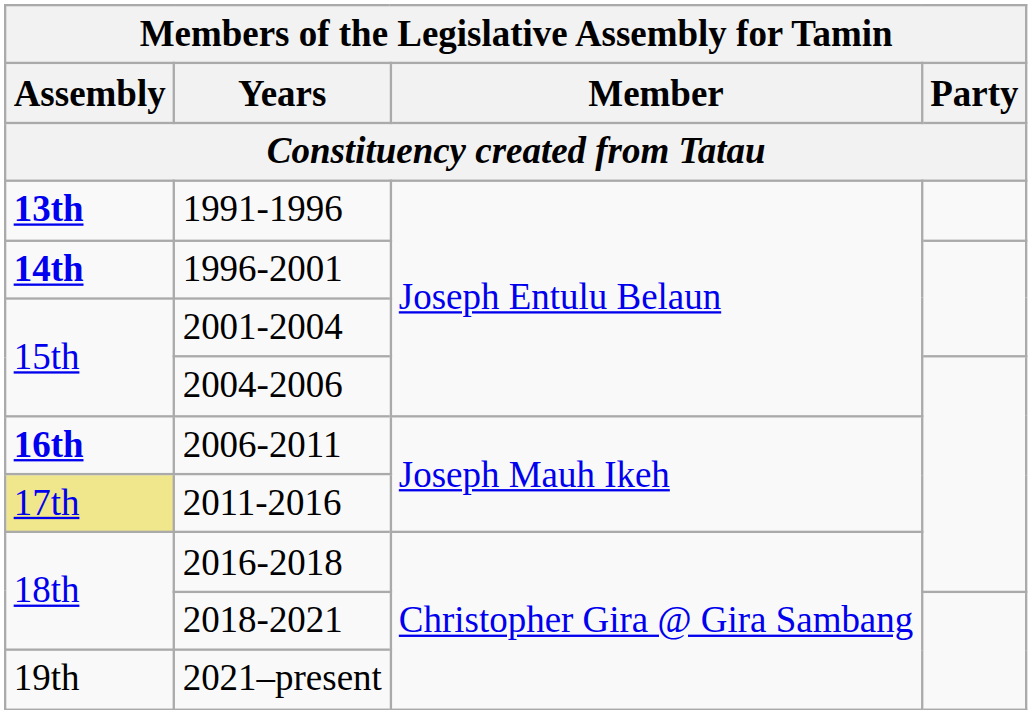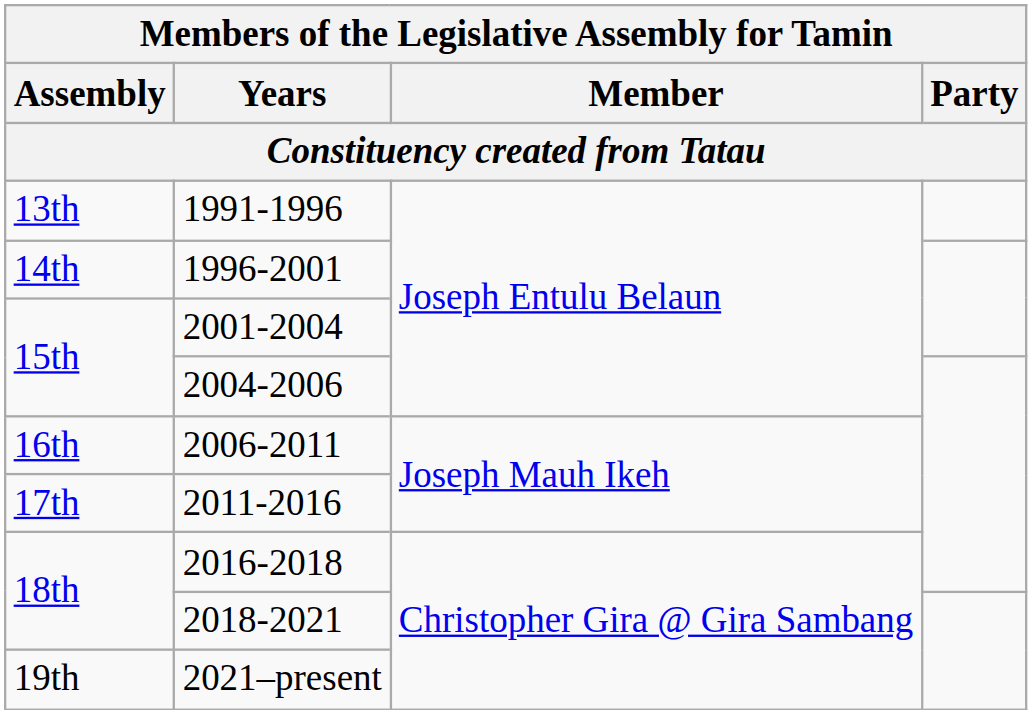1991-1996 | Assembly: bold -> normal
1996-2001 | Assembly: bold -> normal
2006-2011 | Assembly: bold -> normal
2011-2016 | Assembly: khaki background -> no background
